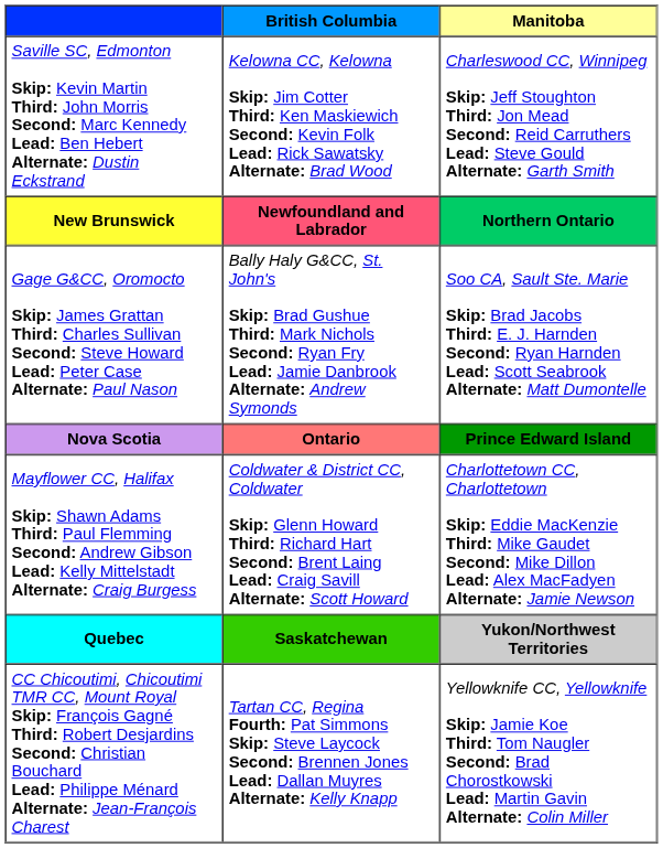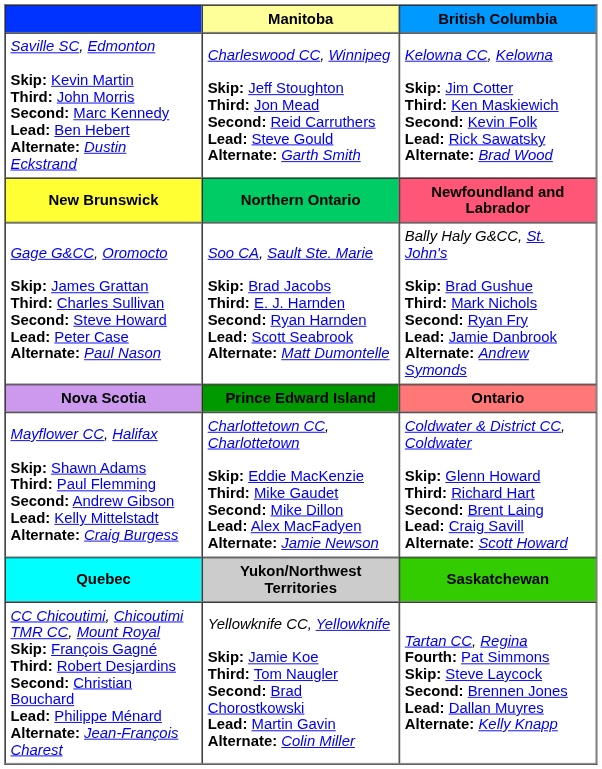columns swapped: British Columbia <-> Manitoba
